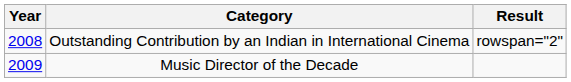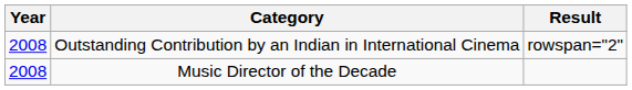Music Director of the Decade | Year: 2009 -> 2008
